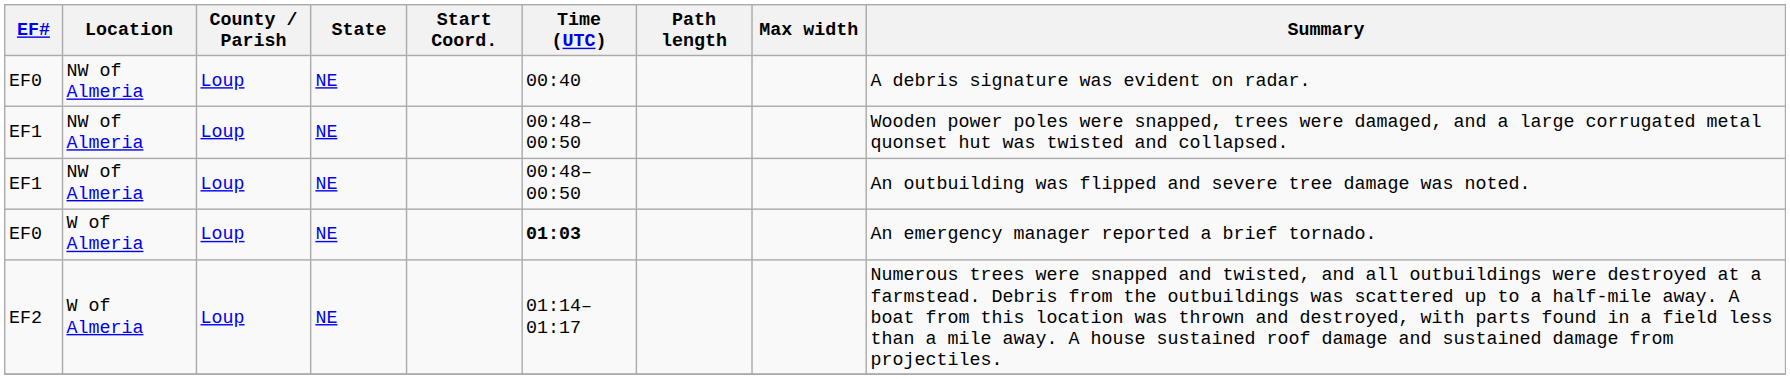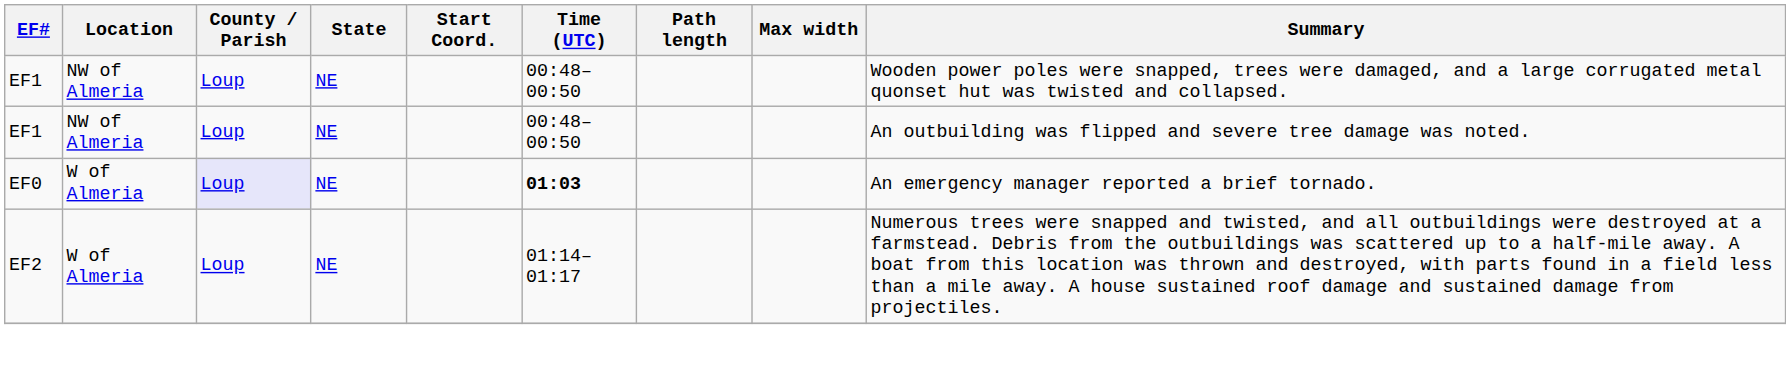- row: EF0 | NW of Almeria | Loup | NE | 00:40 | A debris signature was evident on radar.
EF0 / W of Almeria | County / Parish: no background -> lavender background
